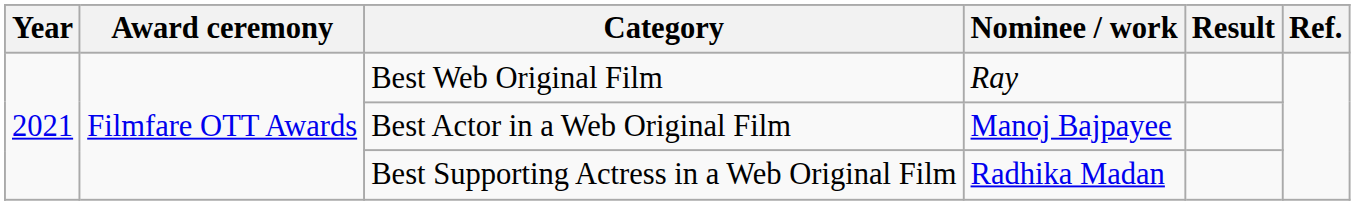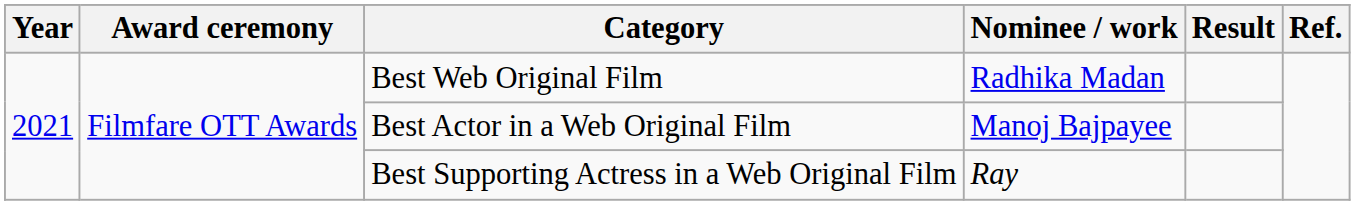Best Web Original Film | Nominee / work: Ray -> Radhika Madan
Best Supporting Actress in a Web Original Film | Nominee / work: Radhika Madan -> Ray
